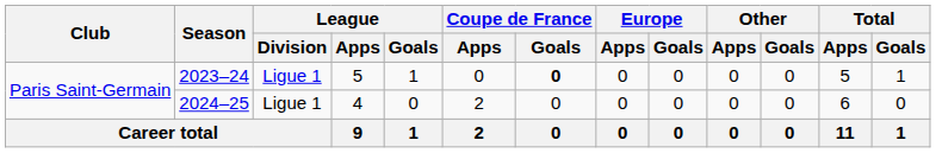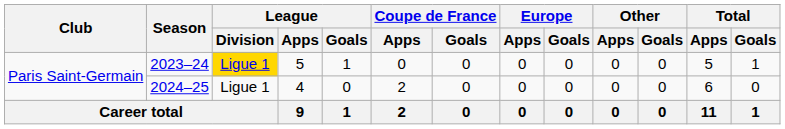2023–24 | League / Division: no background -> gold background
2023–24 | Coupe de France / Goals: bold -> normal
